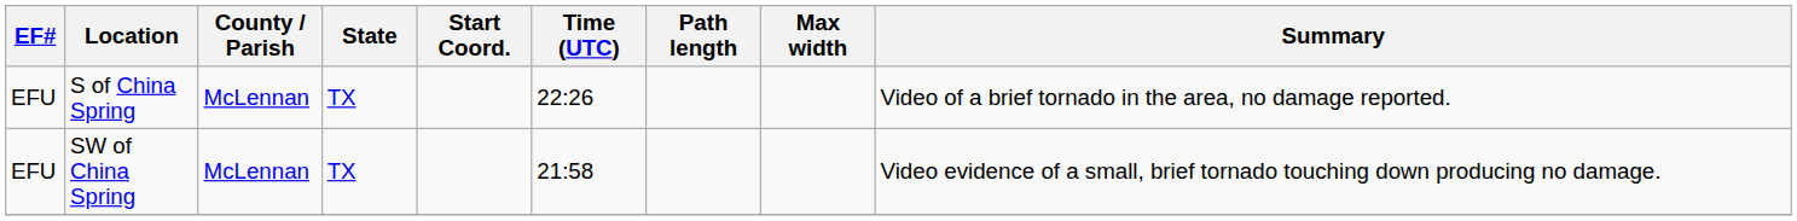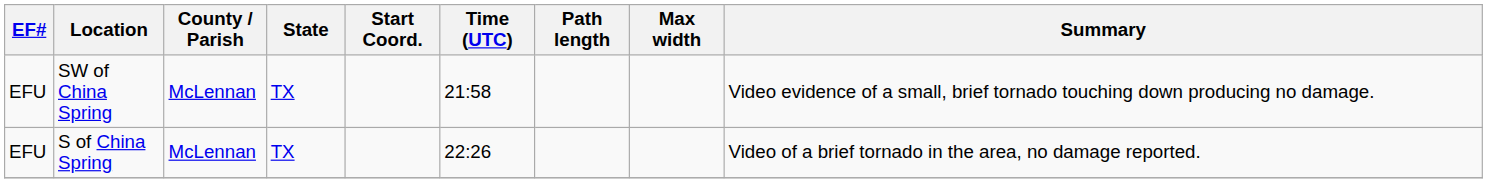rows swapped: SW of China Spring <-> S of China Spring
